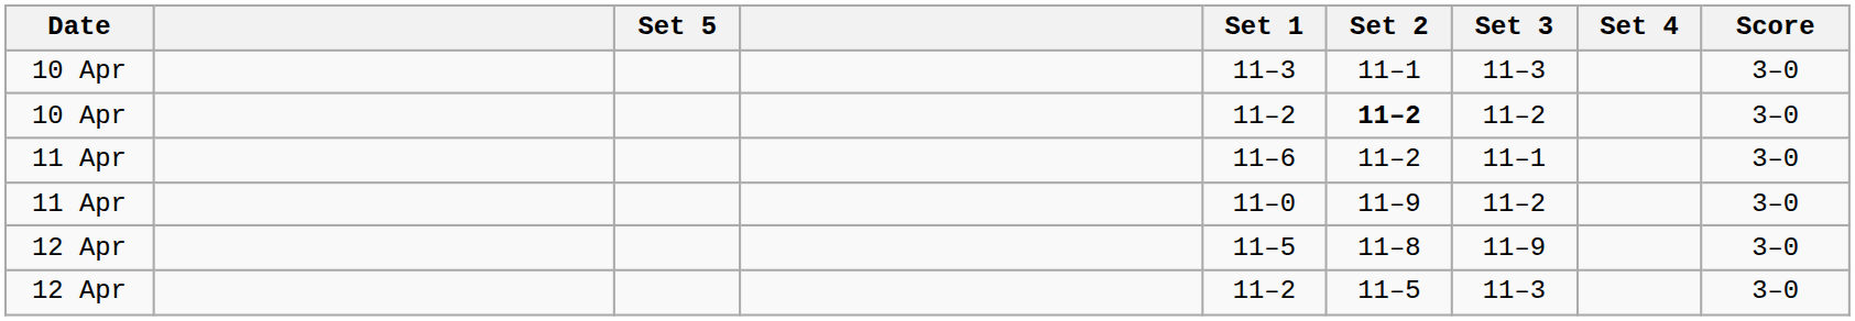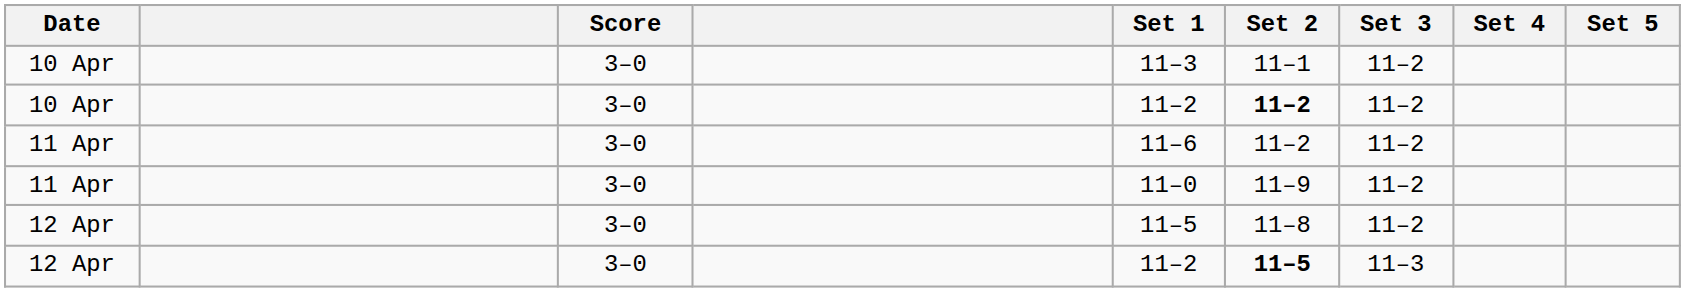columns swapped: Score <-> Set 5
row 2 | Set 3: 11–3 -> 11–2
row 4 | Set 3: 11–1 -> 11–2
row 6 | Set 3: 11–9 -> 11–2
row 7 | Set 2: normal -> bold
